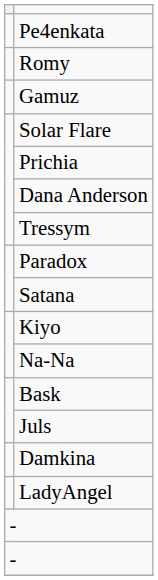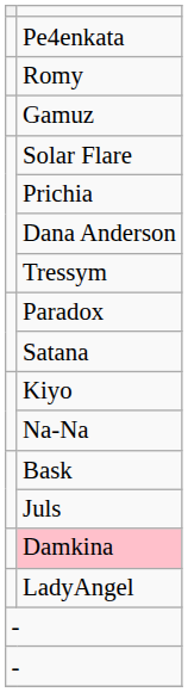row 15 | column 2: no background -> pink background
